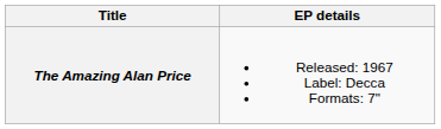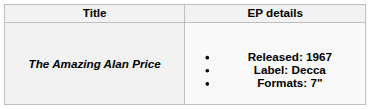The Amazing Alan Price | EP details: normal -> bold
